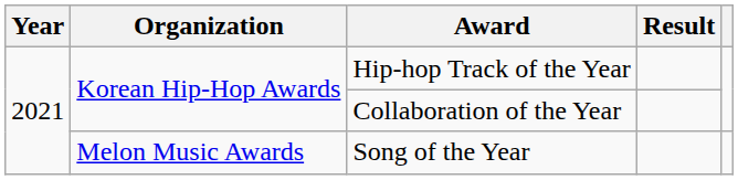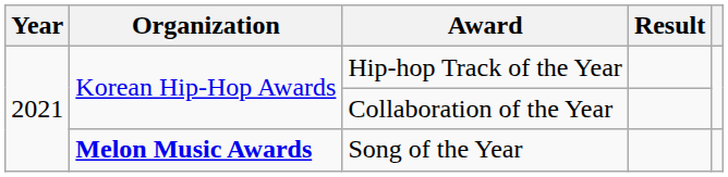Song of the Year | Organization: normal -> bold
